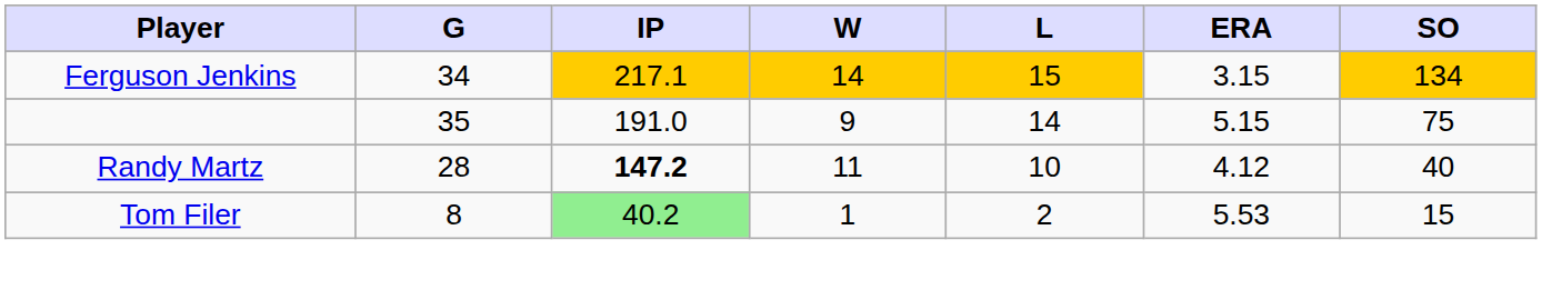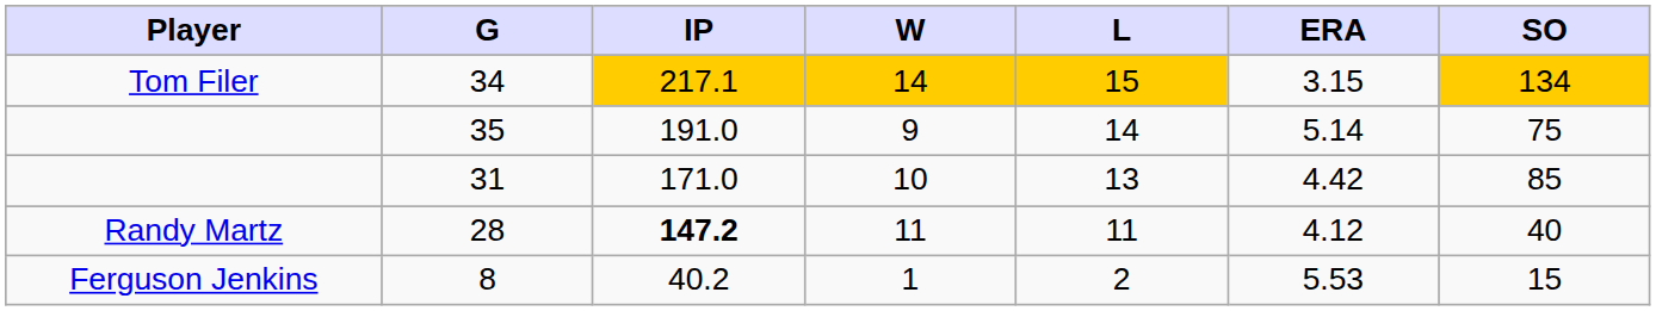34 | Player: Ferguson Jenkins -> Tom Filer
35 | ERA: 5.15 -> 5.14
+ row: 31 | 171.0 | 10 | 13 | 4.42 | 85
28 | L: 10 -> 11
8 | Player: Tom Filer -> Ferguson Jenkins
8 | IP: lightgreen background -> no background
